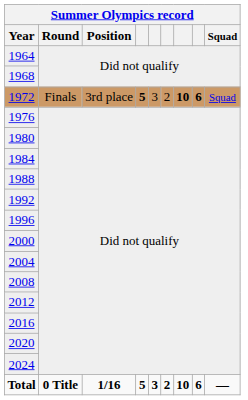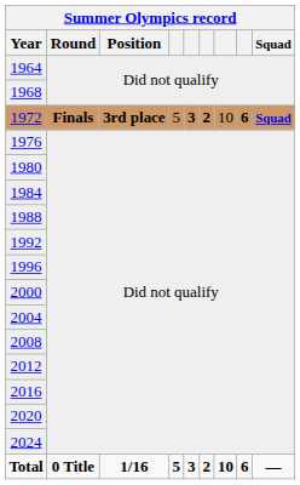1972 | Round: normal -> bold
1972 | Position: normal -> bold
1972 | column 4: bold -> normal
1972 | column 5: normal -> bold
1972 | column 6: normal -> bold
1972 | column 7: bold -> normal
1972 | Squad: normal -> bold
